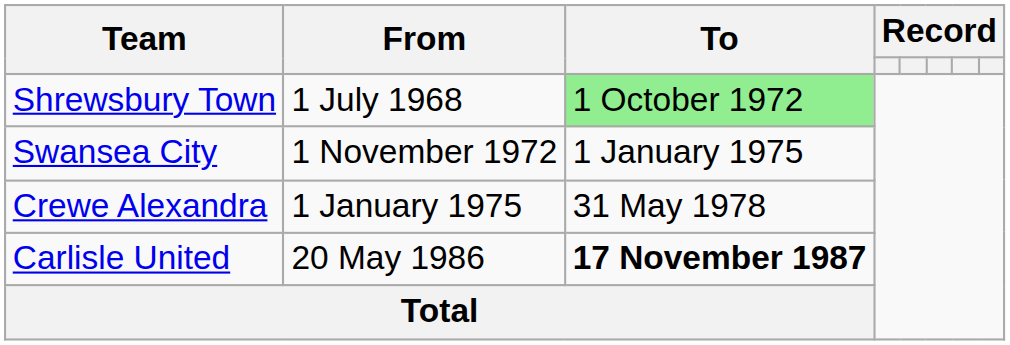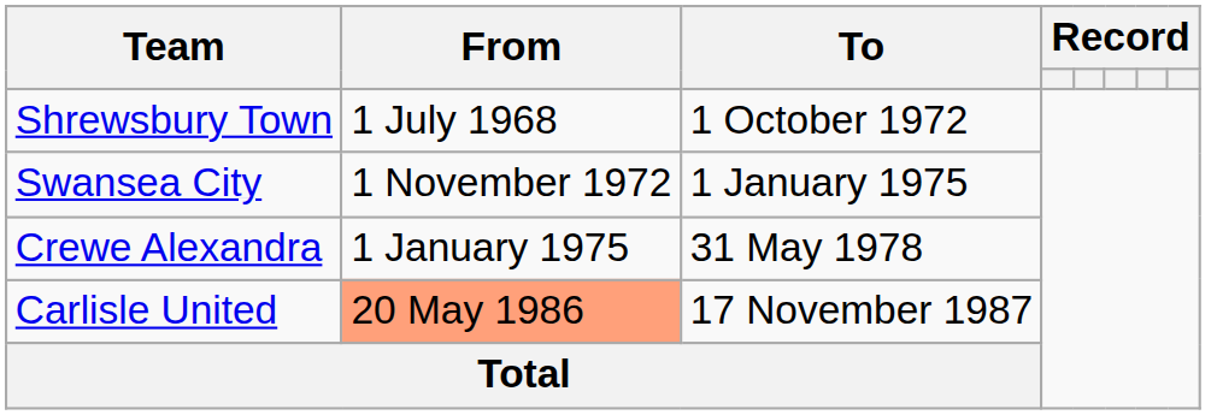Shrewsbury Town | To: lightgreen background -> no background
Carlisle United | From: no background -> lightsalmon background
Carlisle United | To: bold -> normal
